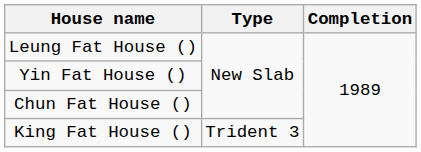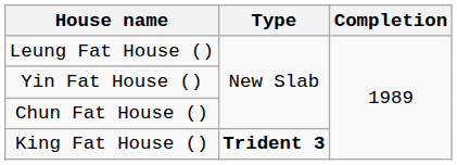King Fat House () | Type: normal -> bold
